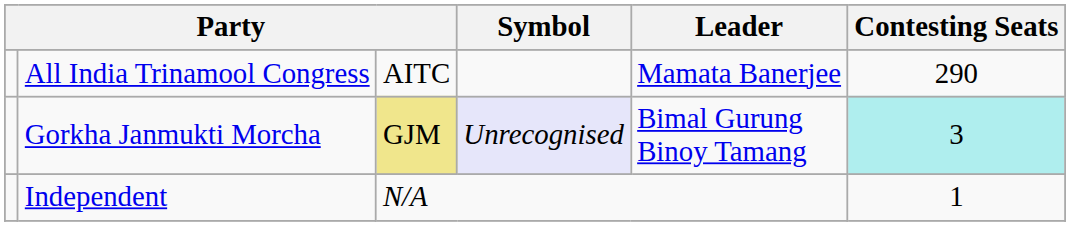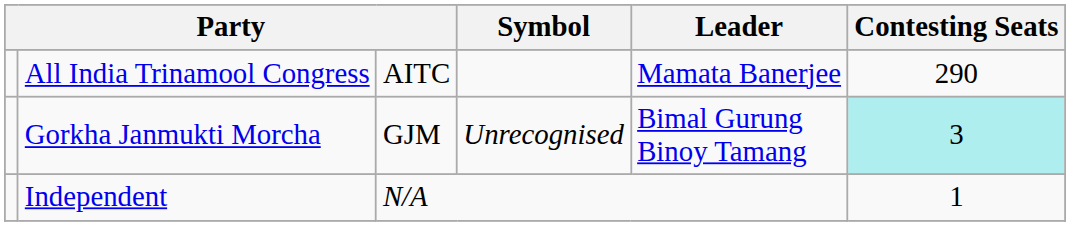Gorkha Janmukti Morcha | column 3: khaki background -> no background
Gorkha Janmukti Morcha | Symbol: lavender background -> no background
